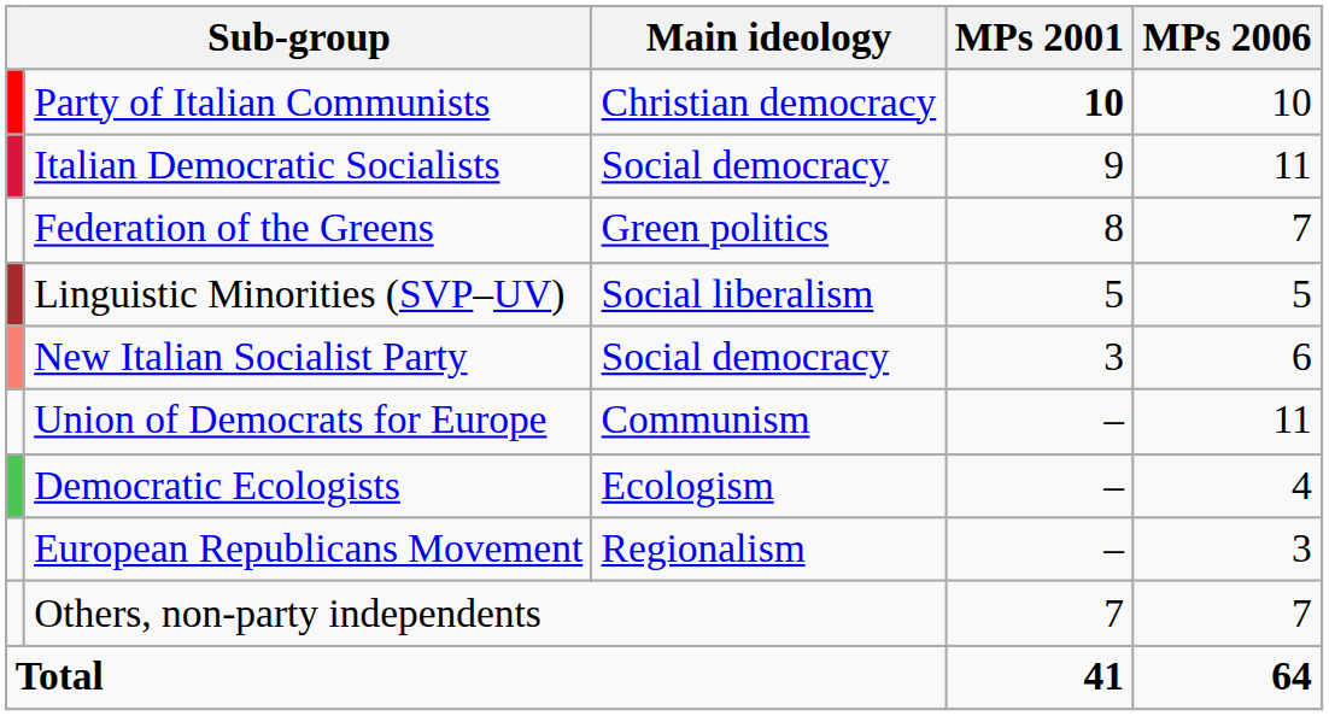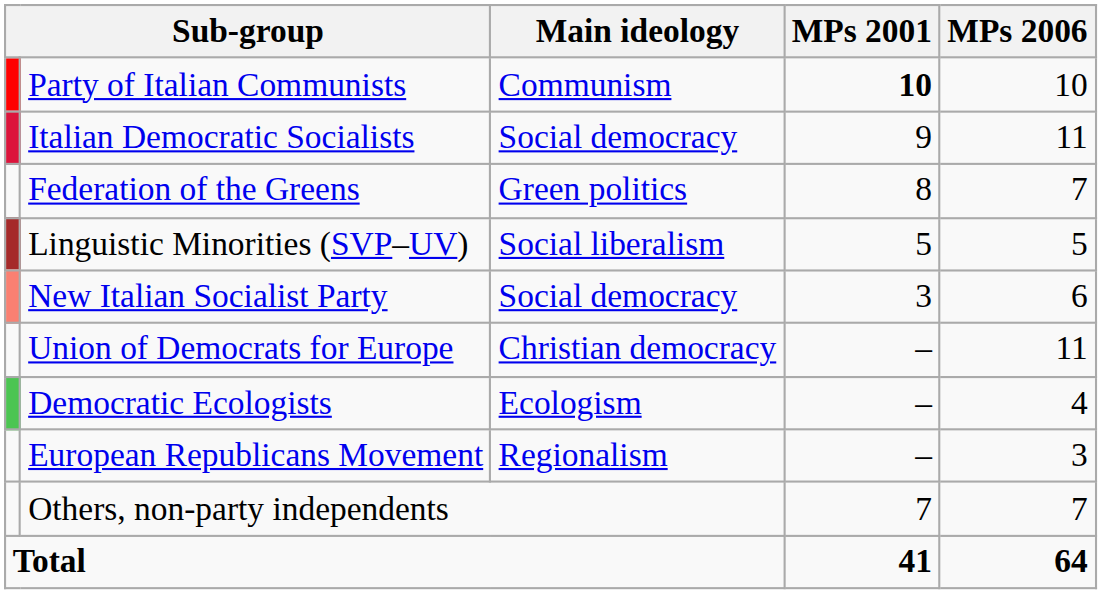Party of Italian Communists | Main ideology: Christian democracy -> Communism
Union of Democrats for Europe | Main ideology: Communism -> Christian democracy
